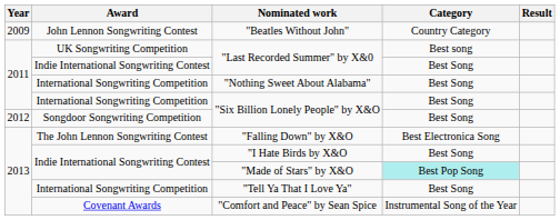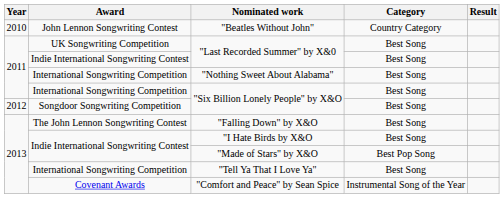"Beatles Without John" | Year: 2009 -> 2010
UK Songwriting Competition / "Last Recorded Summer" by X&0 | Category: Best song -> Best Song
"Falling Down" by X&O | Category: Best Electronica Song -> Best Song
"Made of Stars" by X&O | Category: paleturquoise background -> no background
